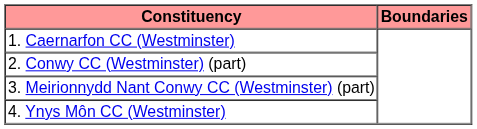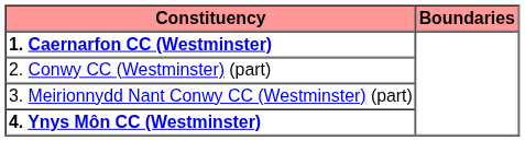1. Caernarfon CC (Westminster) | Constituency: normal -> bold
4. Ynys Môn CC (Westminster) | Constituency: normal -> bold
